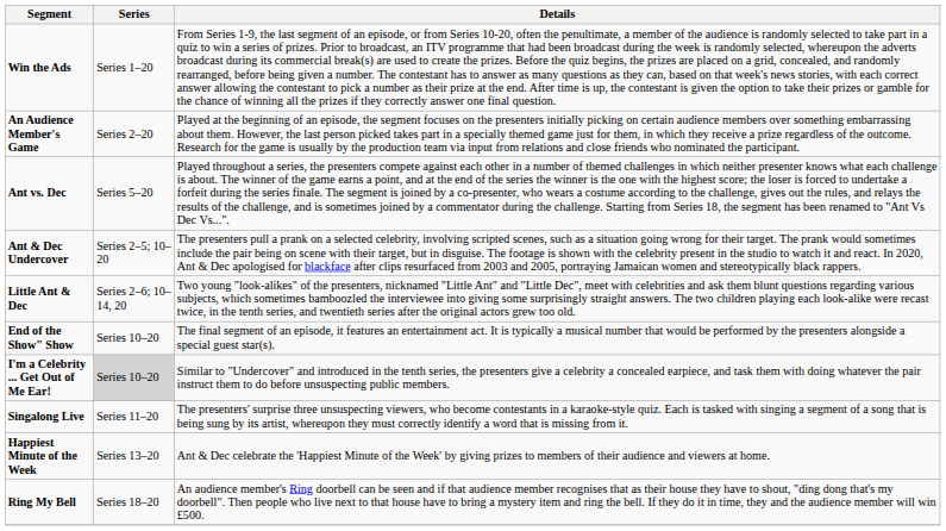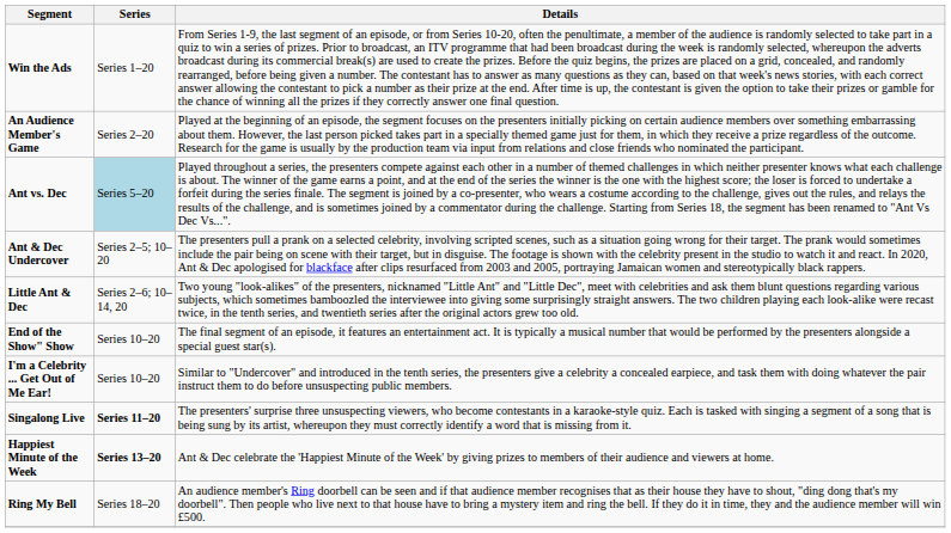Ant vs. Dec | Series: no background -> lightblue background
I'm a Celebrity ... Get Out of Me Ear! | Series: lightgrey background -> no background
Singalong Live | Series: normal -> bold
Happiest Minute of the Week | Series: normal -> bold
